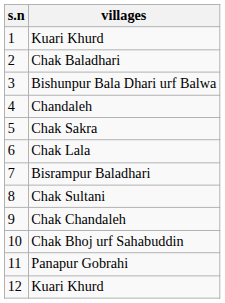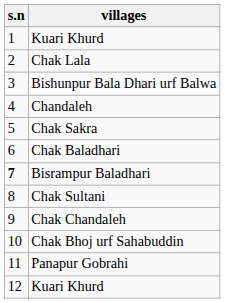row 3 | villages: Chak Baladhari -> Chak Lala
row 7 | villages: Chak Lala -> Chak Baladhari
row 8 | s.n: normal -> bold
